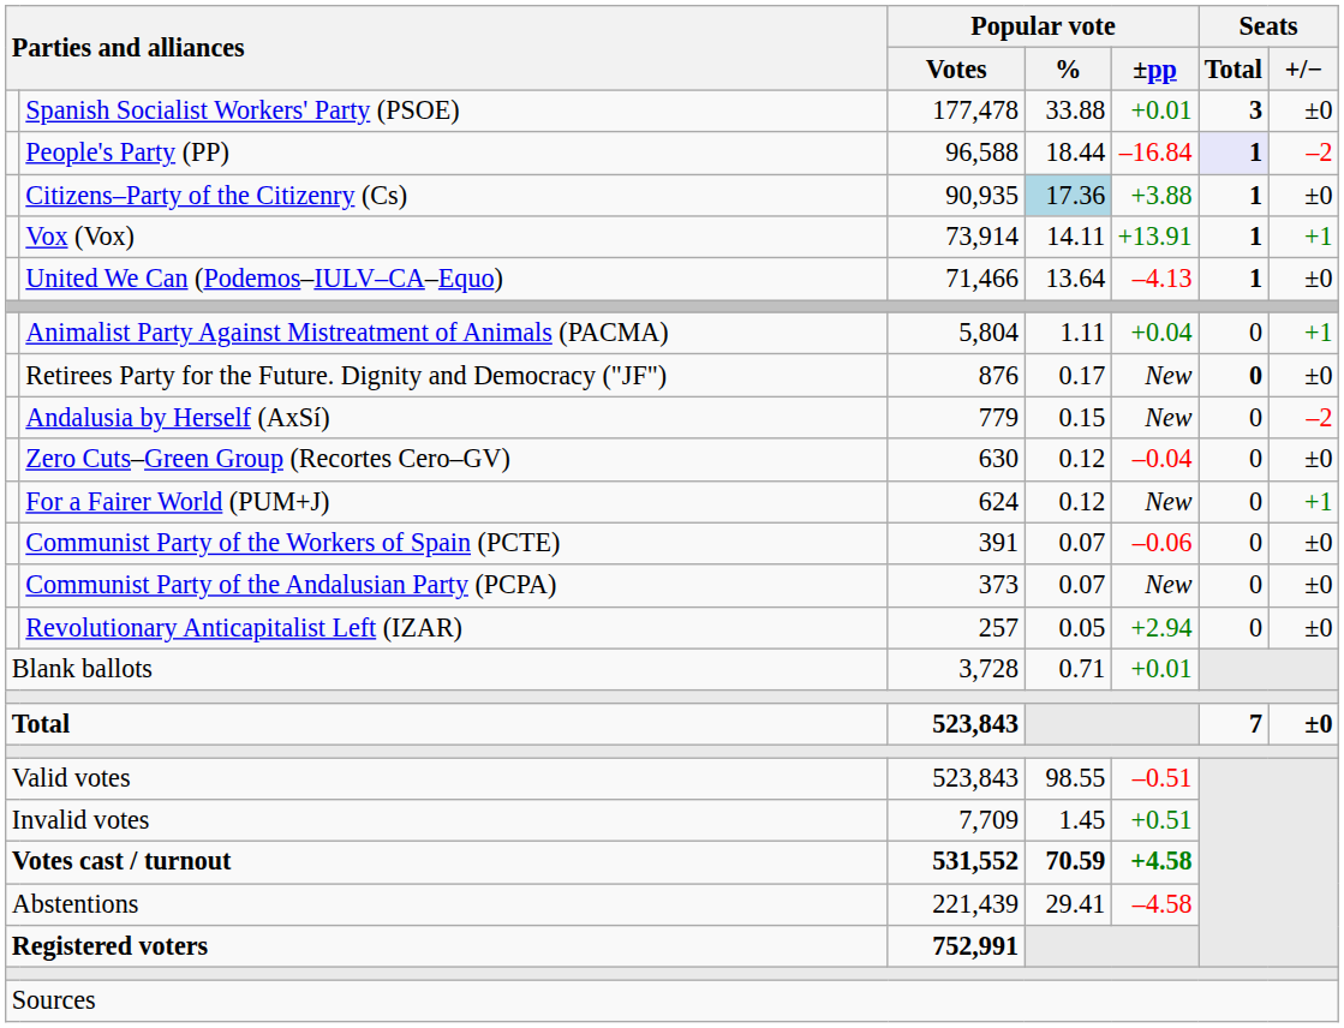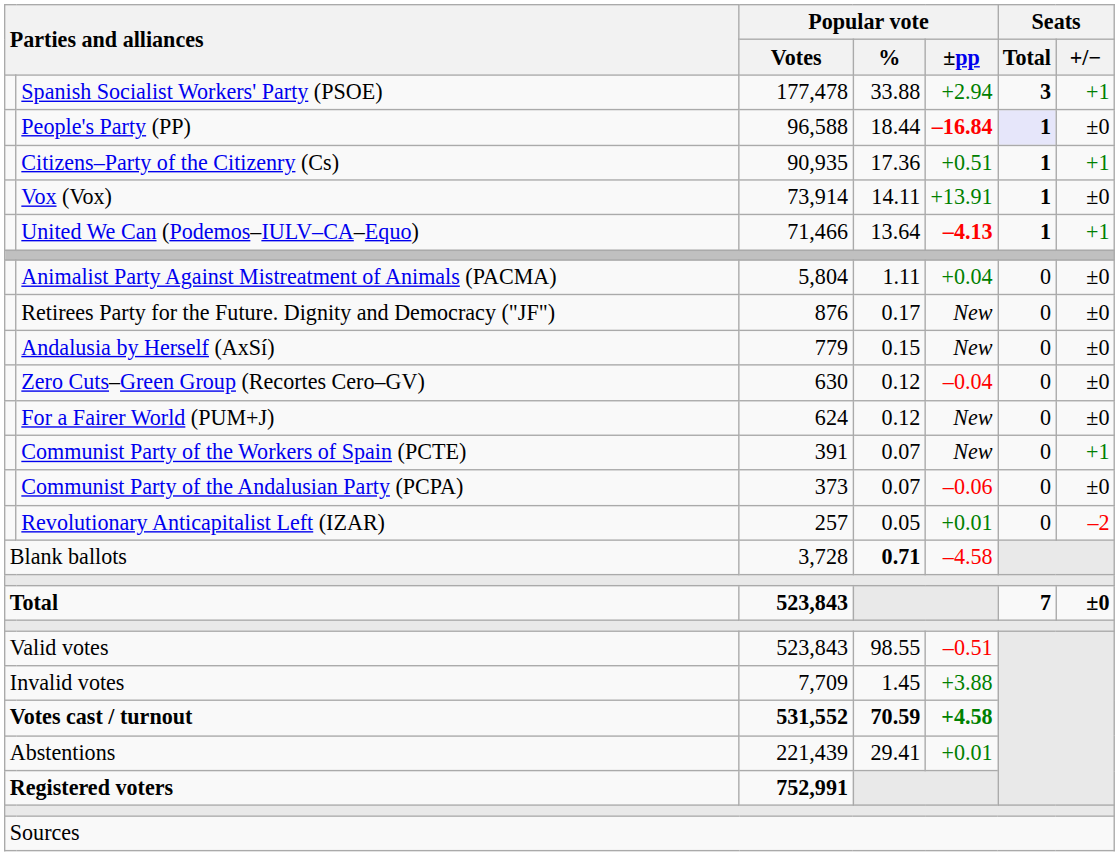Spanish Socialist Workers' Party (PSOE) | Popular vote / ±pp: +0.01 -> +2.94
Spanish Socialist Workers' Party (PSOE) | Seats / +/−: ±0 -> +1
People's Party (PP) | Popular vote / ±pp: normal -> bold
People's Party (PP) | Seats / +/−: –2 -> ±0
Citizens–Party of the Citizenry (Cs) | Popular vote / %: lightblue background -> no background
Citizens–Party of the Citizenry (Cs) | Popular vote / ±pp: +3.88 -> +0.51
Citizens–Party of the Citizenry (Cs) | Seats / +/−: ±0 -> +1
Vox (Vox) | Seats / +/−: +1 -> ±0
United We Can (Podemos–IULV–CA–Equo) | Popular vote / ±pp: normal -> bold
United We Can (Podemos–IULV–CA–Equo) | Seats / +/−: ±0 -> +1
Animalist Party Against Mistreatment of Animals (PACMA) | Seats / +/−: +1 -> ±0
Retirees Party for the Future. Dignity and Democracy ("JF") | Seats / Total: bold -> normal
Andalusia by Herself (AxSí) | Seats / +/−: –2 -> ±0
For a Fairer World (PUM+J) | Seats / +/−: +1 -> ±0
Communist Party of the Workers of Spain (PCTE) | Popular vote / ±pp: –0.06 -> New
Communist Party of the Workers of Spain (PCTE) | Seats / +/−: ±0 -> +1
Communist Party of the Andalusian Party (PCPA) | Popular vote / ±pp: New -> –0.06
Revolutionary Anticapitalist Left (IZAR) | Popular vote / ±pp: +2.94 -> +0.01
Revolutionary Anticapitalist Left (IZAR) | Seats / +/−: ±0 -> –2
Blank ballots | Popular vote / %: normal -> bold
Blank ballots | Popular vote / ±pp: +0.01 -> –4.58
Invalid votes | Popular vote / ±pp: +0.51 -> +3.88
Abstentions | Popular vote / ±pp: –4.58 -> +0.01
